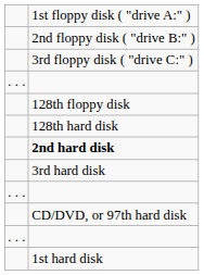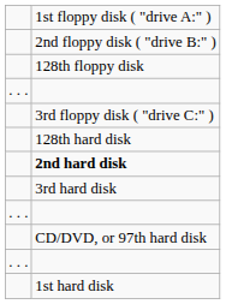row 3 | column 2: 3rd floppy disk ( "drive C:" ) -> 128th floppy disk
row 5 | column 2: 128th floppy disk -> 3rd floppy disk ( "drive C:" )
